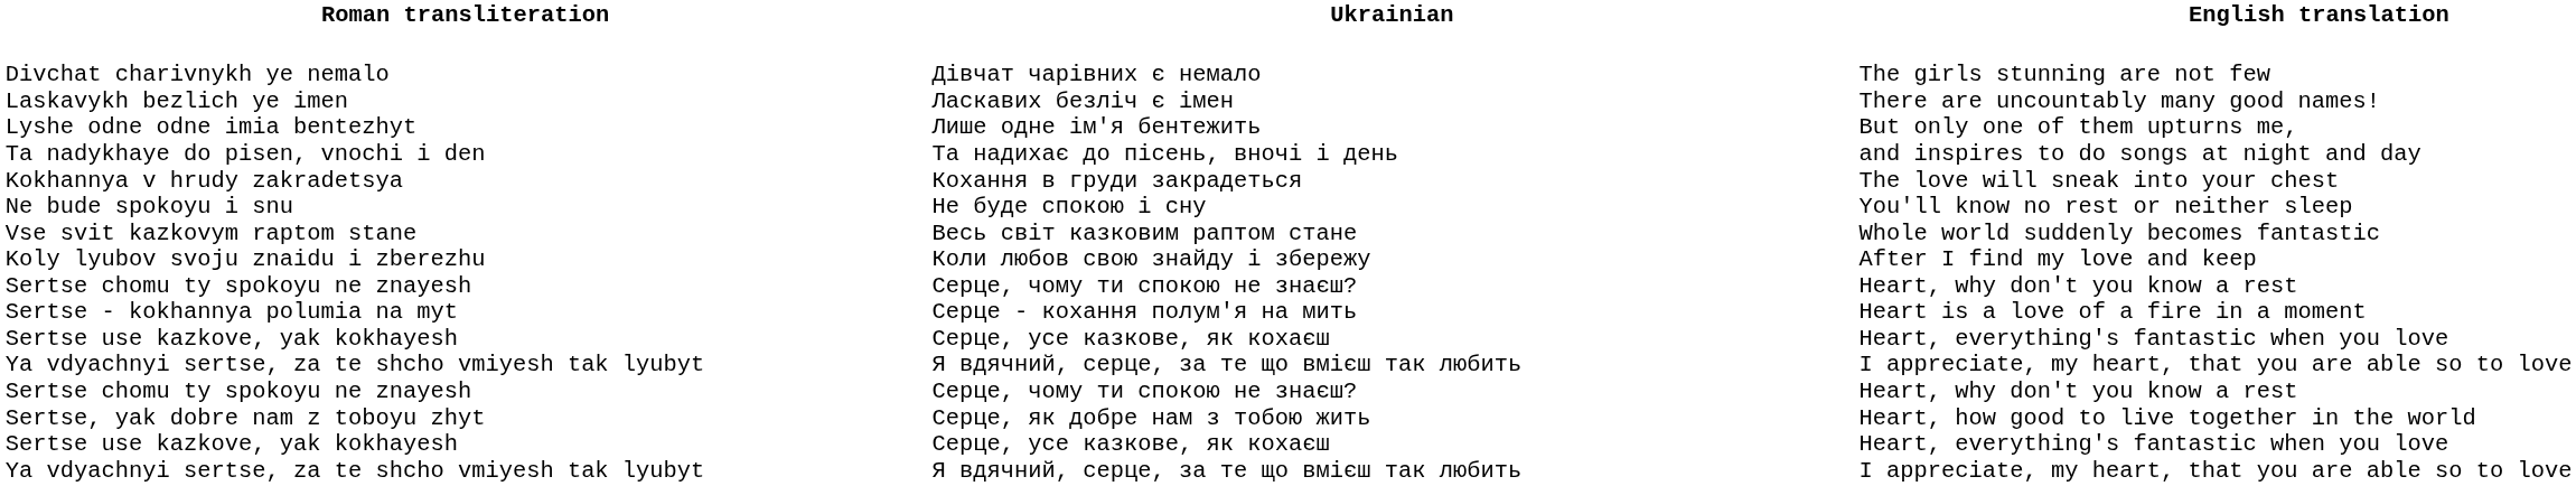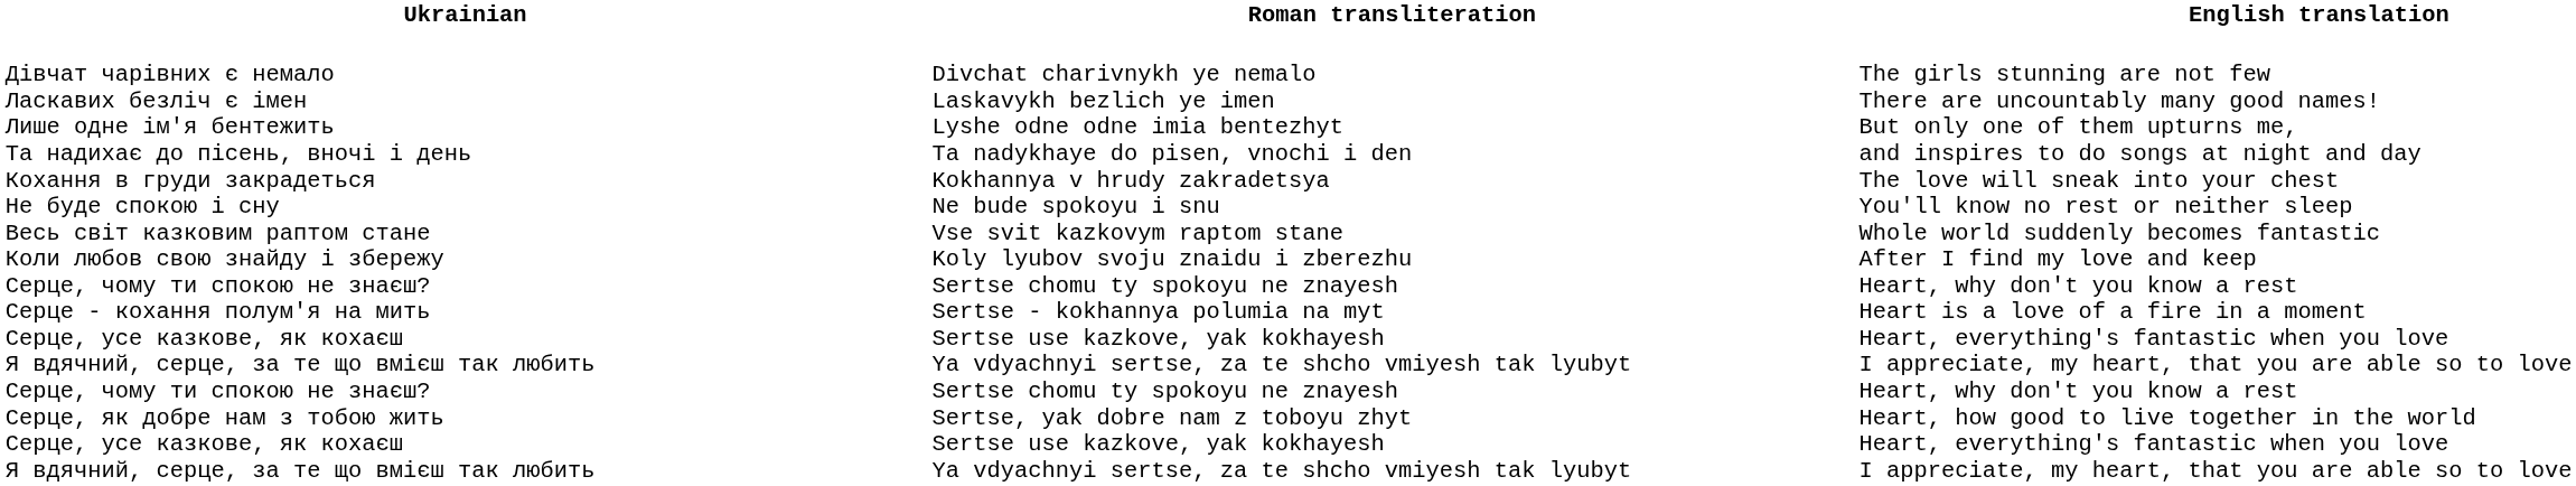columns swapped: Ukrainian <-> Roman transliteration
